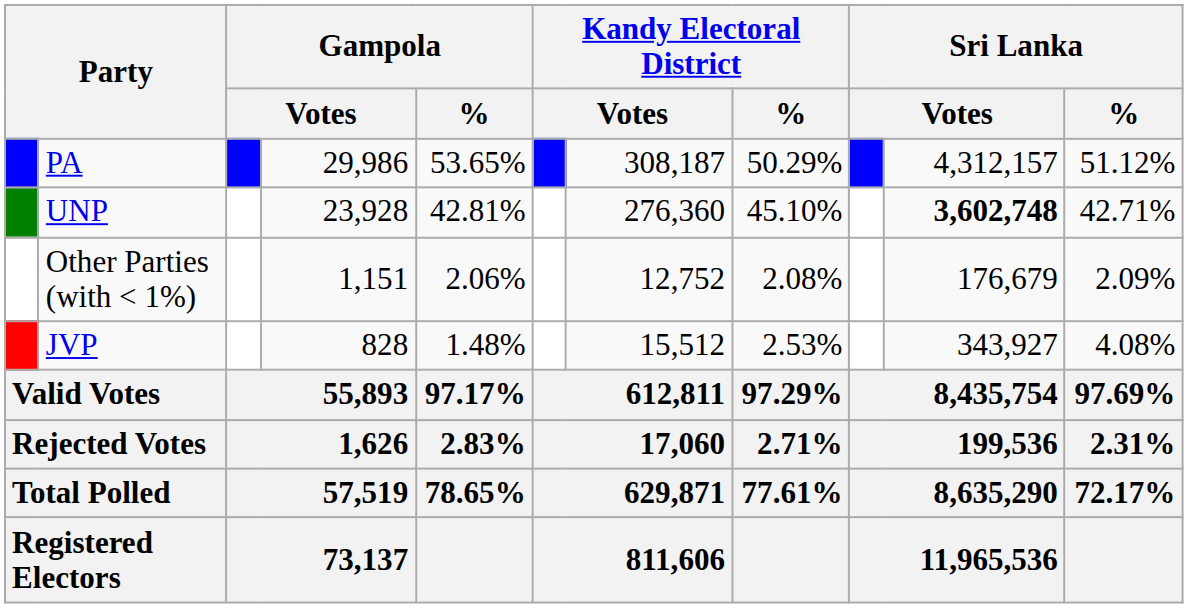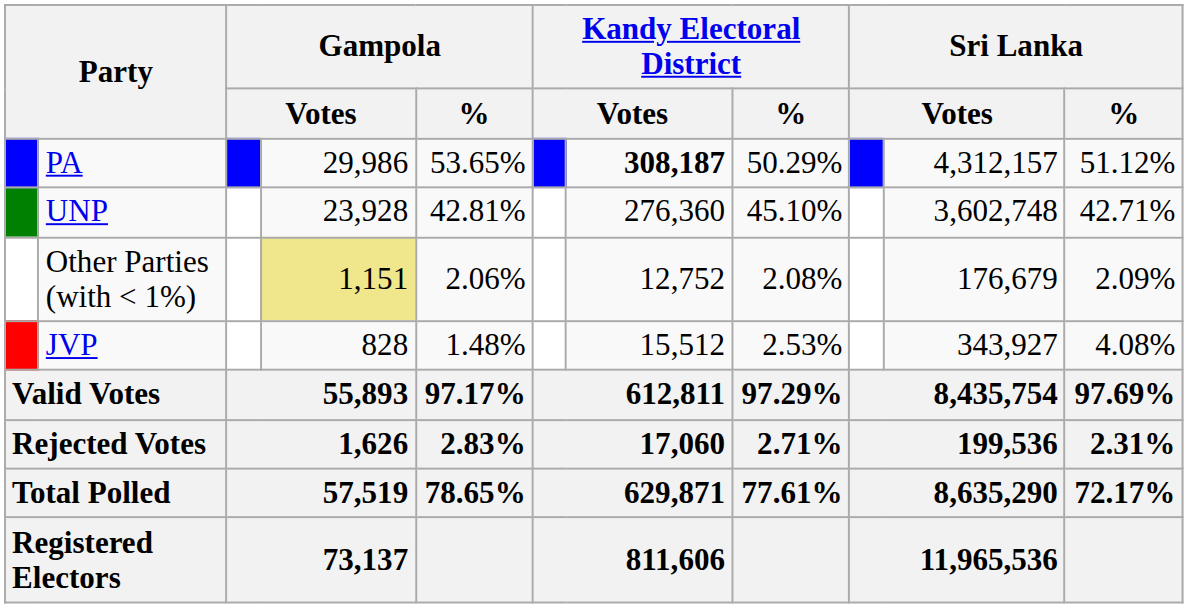PA | column 7: normal -> bold
UNP | column 10: bold -> normal
Other Parties (with < 1%) | column 4: no background -> khaki background
